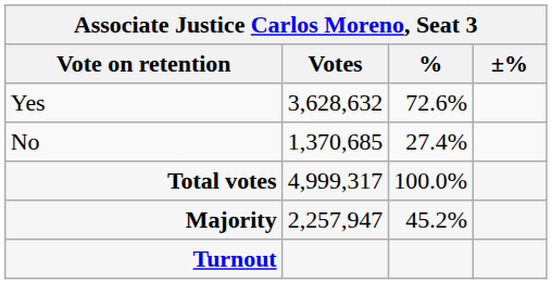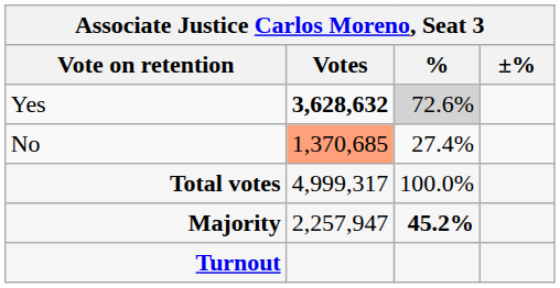Yes | Votes: normal -> bold
Yes | %: no background -> lightgrey background
No | Votes: no background -> lightsalmon background
Majority | %: normal -> bold
